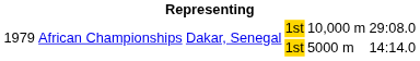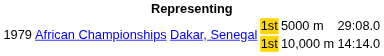row 2 | column 5: 10,000 m -> 5000 m
row 3 | column 5: 5000 m -> 10,000 m
